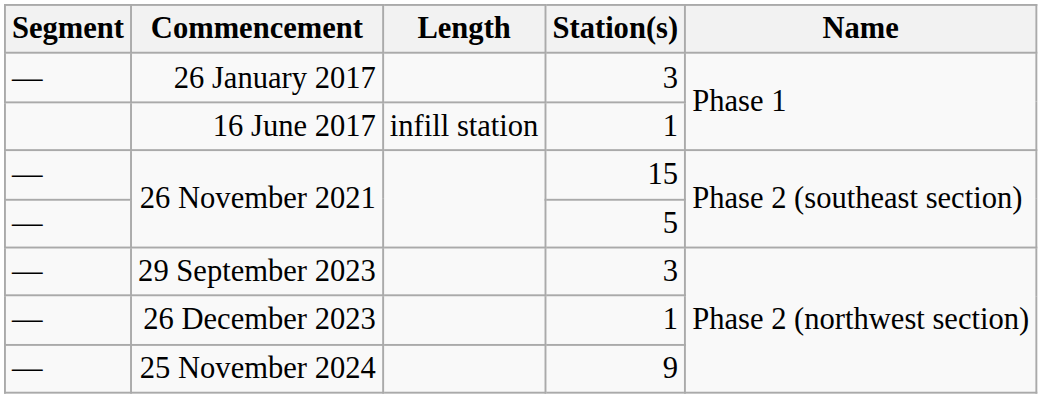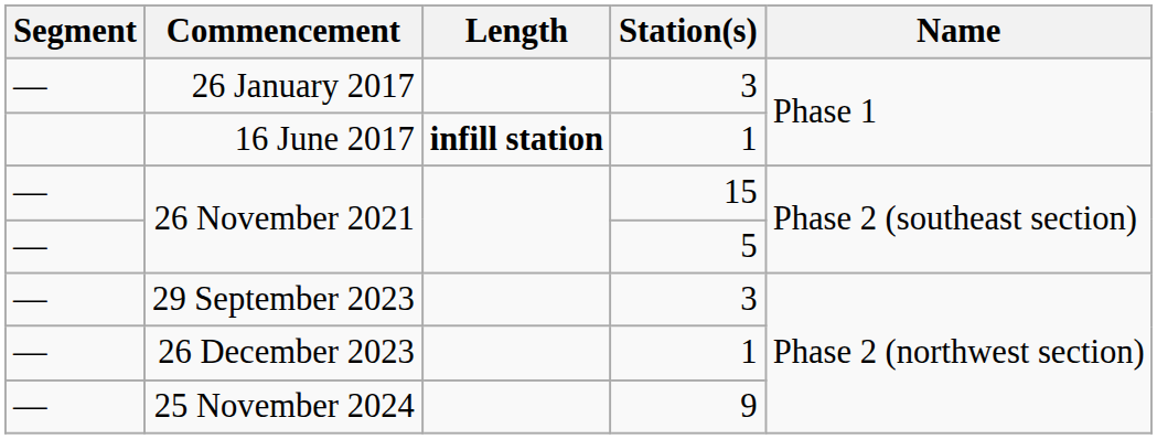16 June 2017 | Length: normal -> bold
